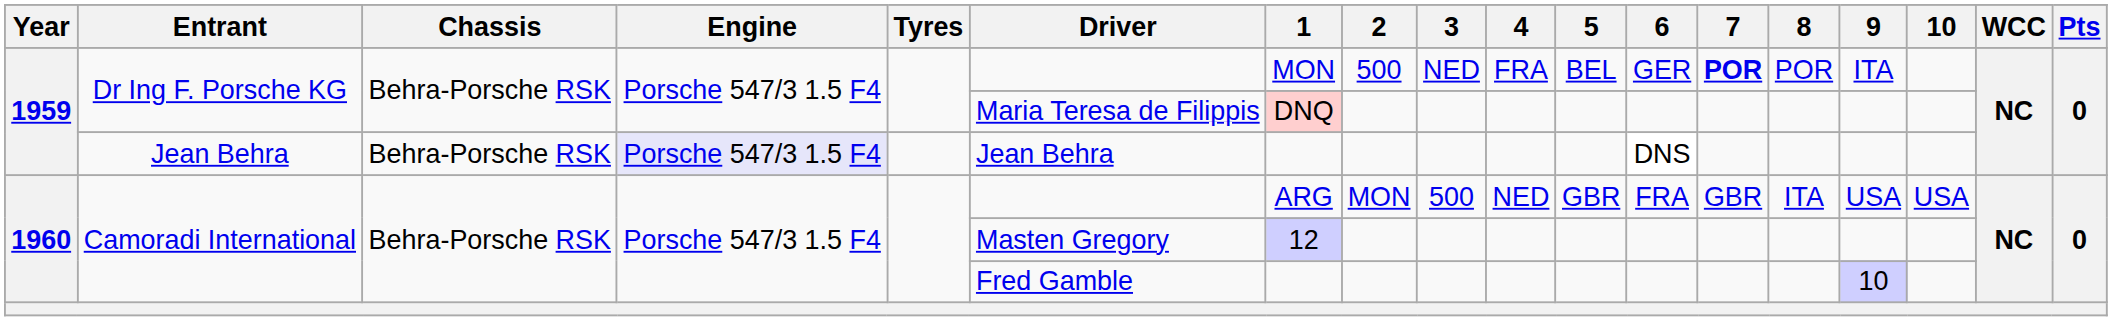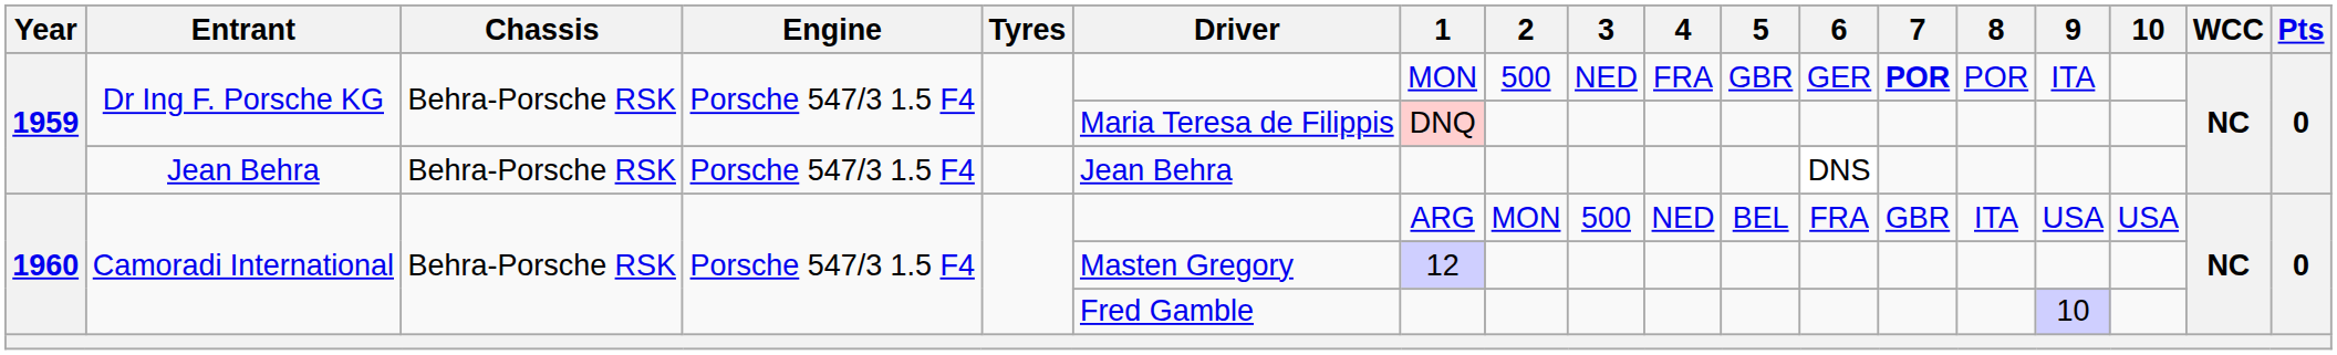row 2 | 5: BEL -> GBR
row 4 | Engine: lavender background -> no background
row 5 | 5: GBR -> BEL
